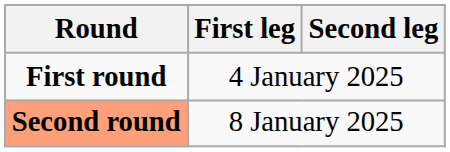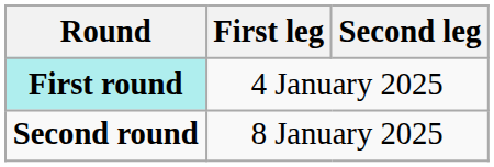First round | Round: no background -> paleturquoise background
Second round | Round: lightsalmon background -> no background
